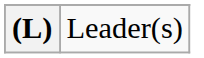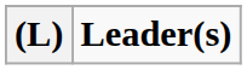(L) | column 2: normal -> bold
